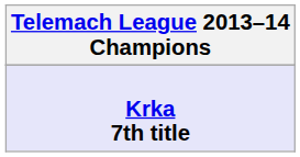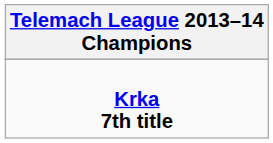row 2 | column 1: lavender background -> no background
